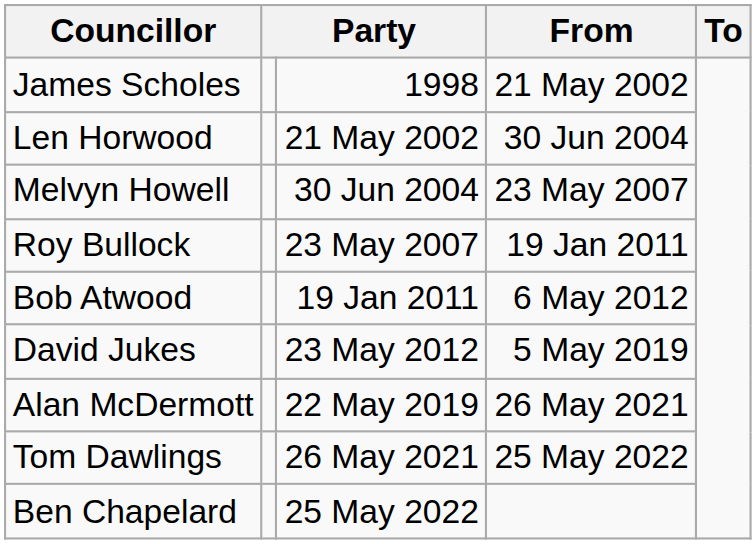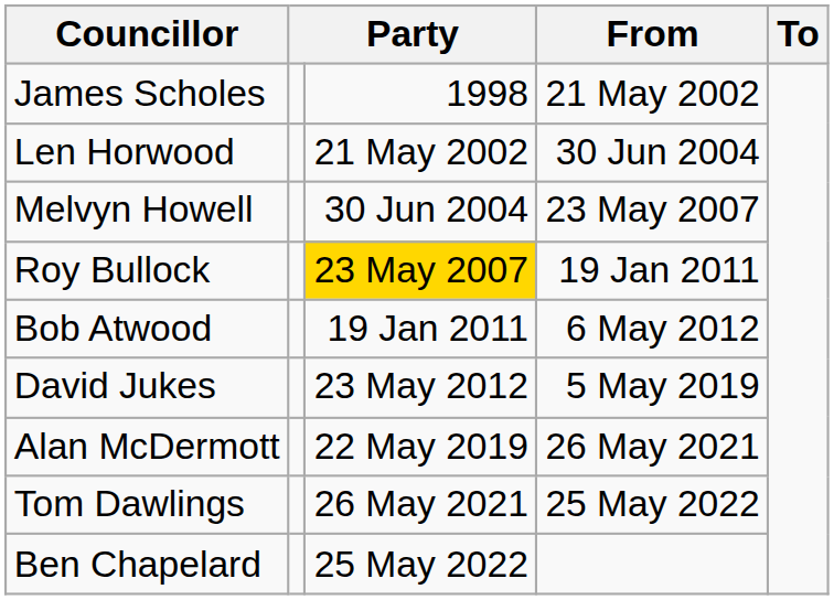Roy Bullock | column 3: no background -> gold background
